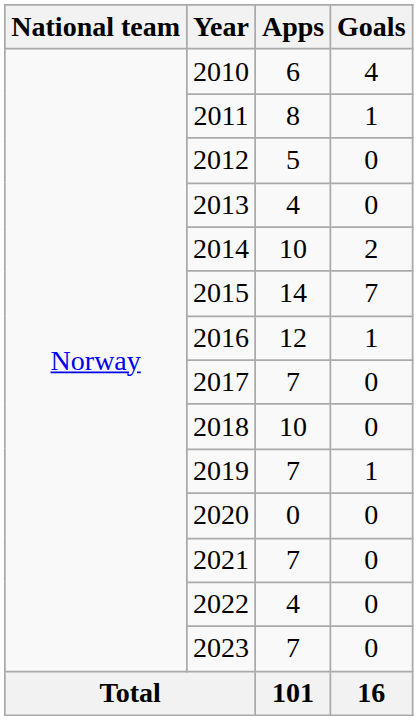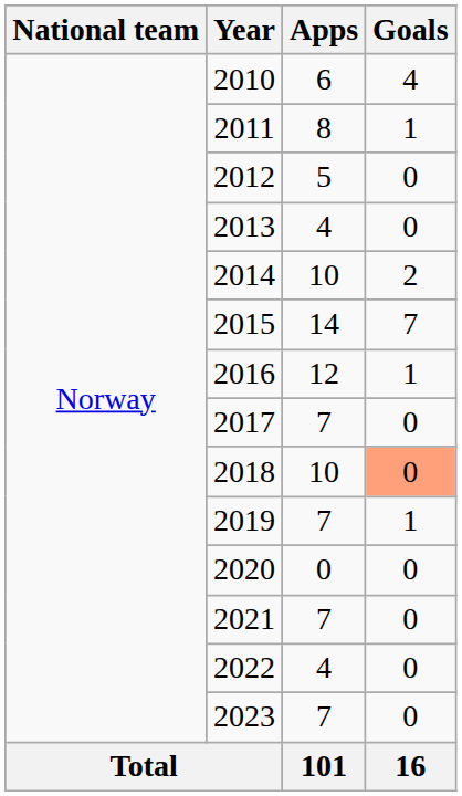2018 | Goals: no background -> lightsalmon background
